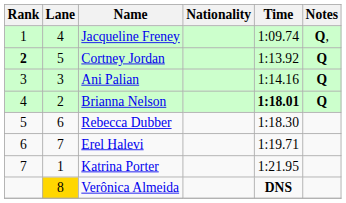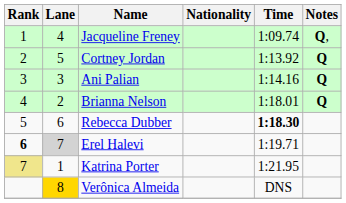Cortney Jordan | Rank: bold -> normal
Brianna Nelson | Time: bold -> normal
Rebecca Dubber | Time: normal -> bold
Erel Halevi | Rank: normal -> bold
Erel Halevi | Lane: no background -> lightgrey background
Katrina Porter | Rank: no background -> khaki background
Verônica Almeida | Time: bold -> normal
